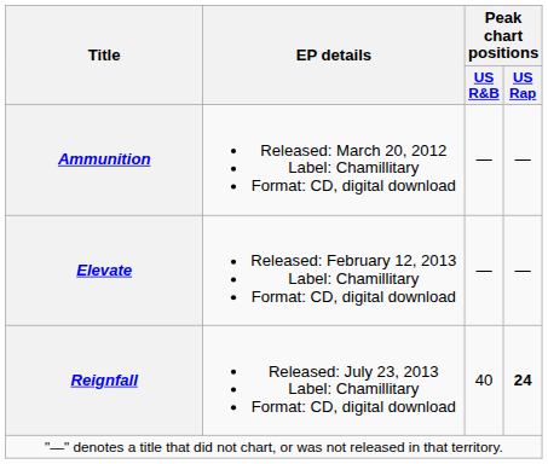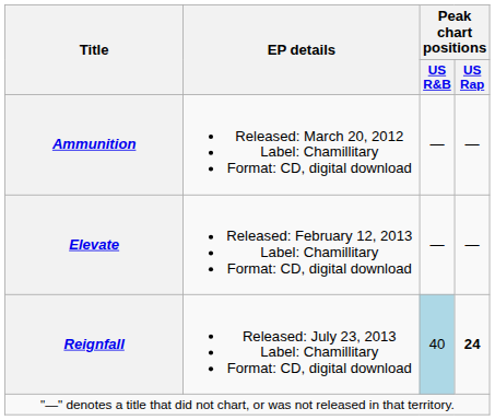Reignfall | Peak chart positions / US R&B: no background -> lightblue background
